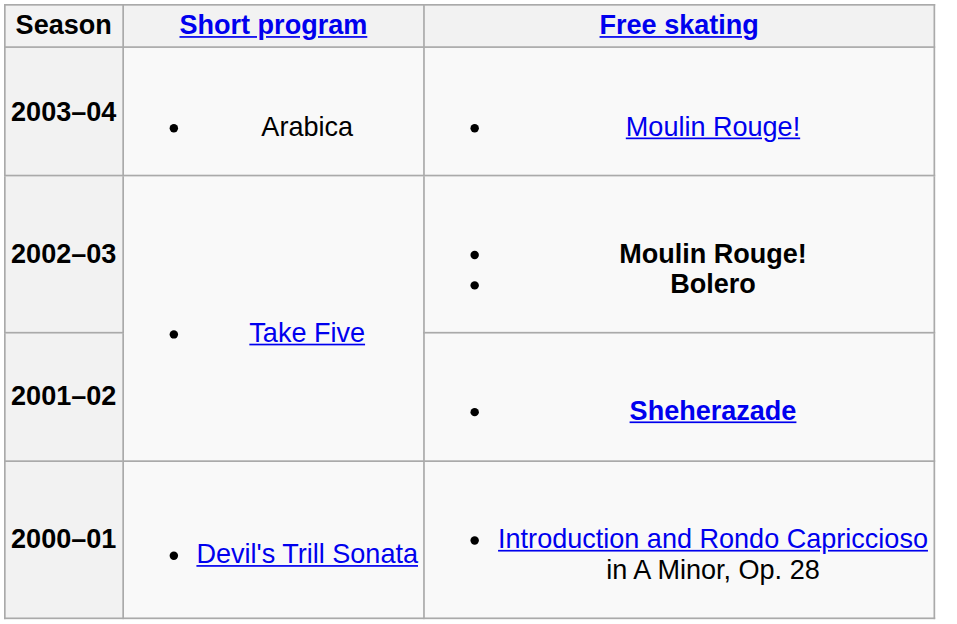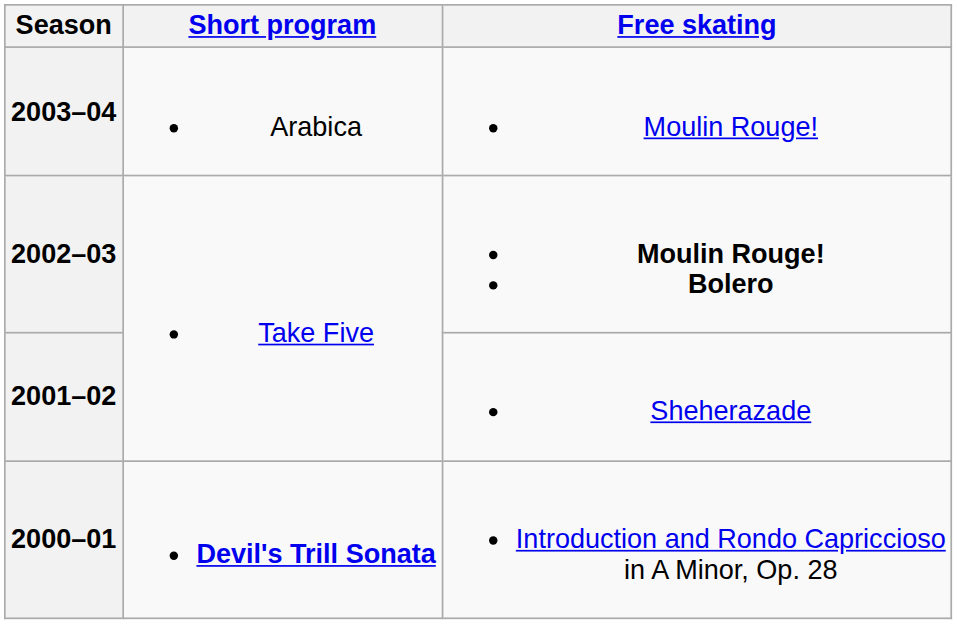2001–02 | Free skating: bold -> normal
2000–01 | Short program: normal -> bold
